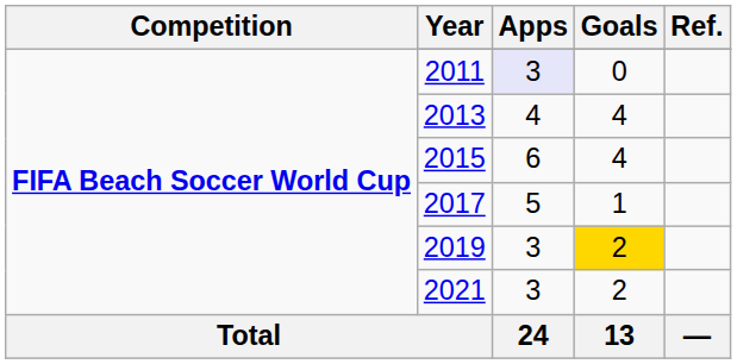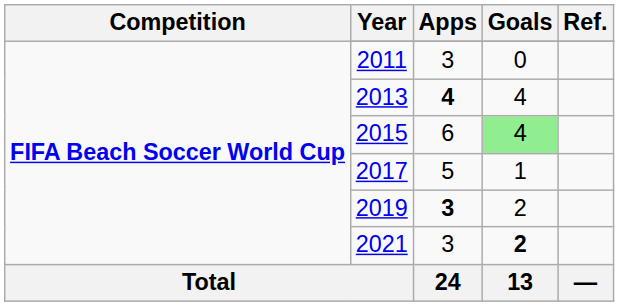2011 | Apps: lavender background -> no background
2013 | Apps: normal -> bold
2015 | Goals: no background -> lightgreen background
2019 | Apps: normal -> bold
2019 | Goals: gold background -> no background
2021 | Goals: normal -> bold
